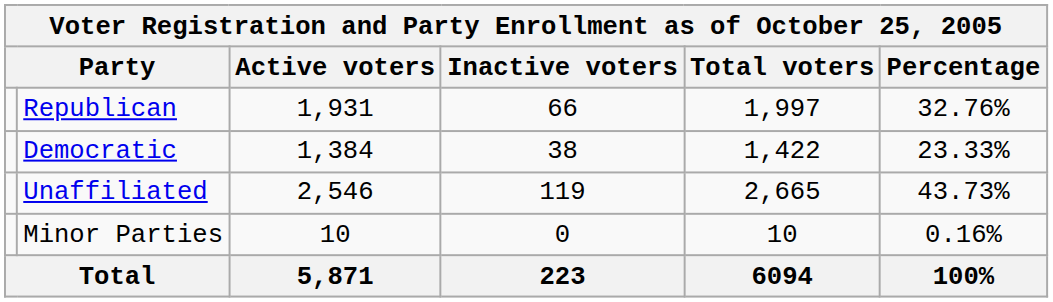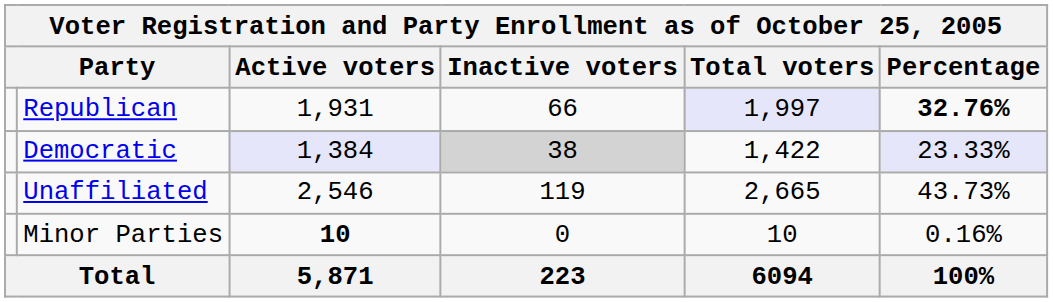Republican | Total voters: no background -> lavender background
Republican | Percentage: normal -> bold
Democratic | Active voters: no background -> lavender background
Democratic | Inactive voters: no background -> lightgrey background
Democratic | Percentage: no background -> lavender background
Minor Parties | Active voters: normal -> bold
